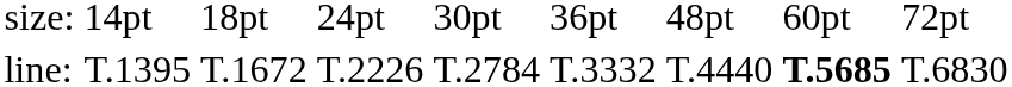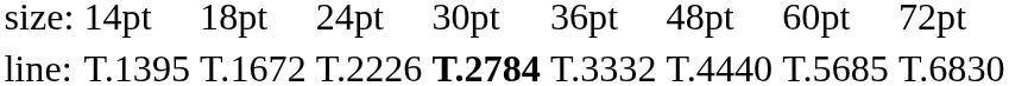line: | column 5: normal -> bold
line: | column 8: bold -> normal
